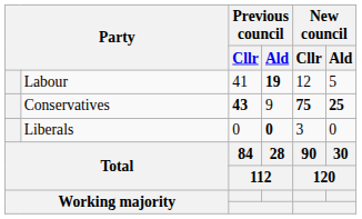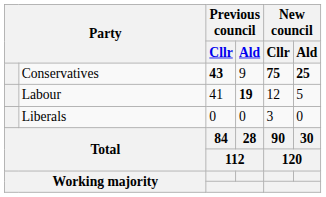rows swapped: Conservatives <-> Labour
Liberals | Previous council / Ald: bold -> normal
